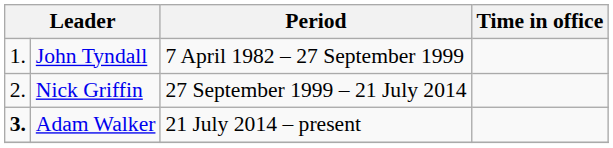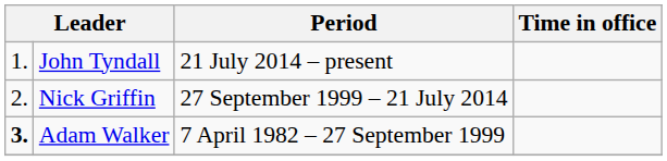John Tyndall | Period: 7 April 1982 – 27 September 1999 -> 21 July 2014 – present
Adam Walker | Period: 21 July 2014 – present -> 7 April 1982 – 27 September 1999
